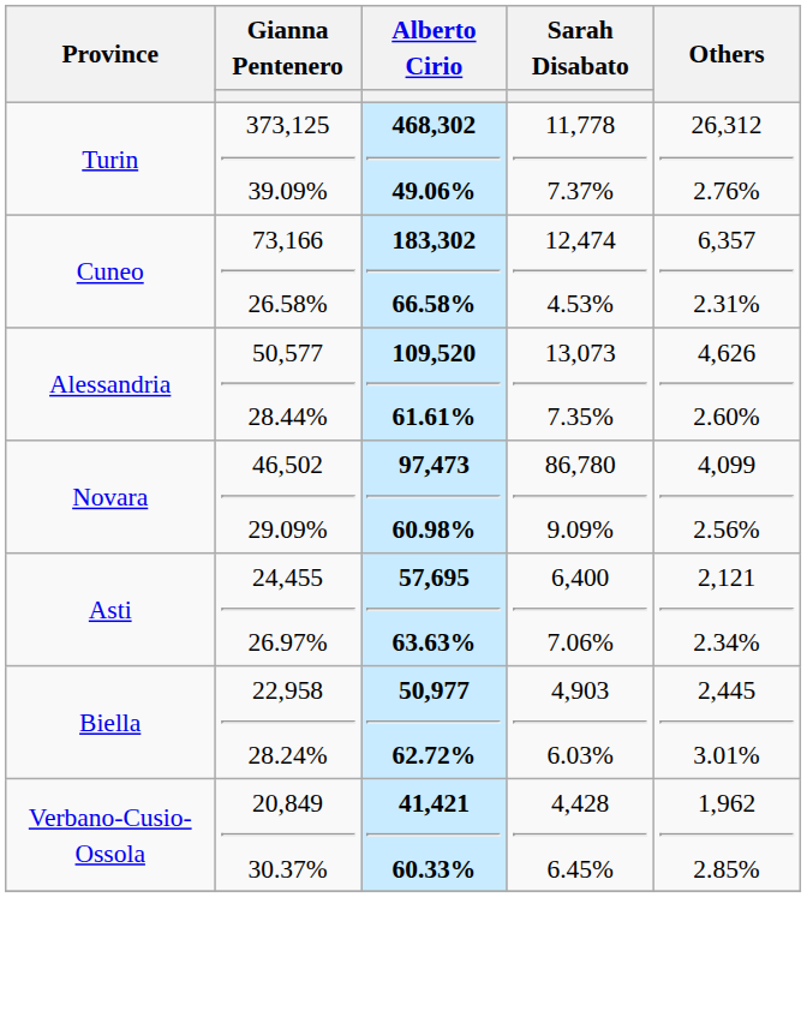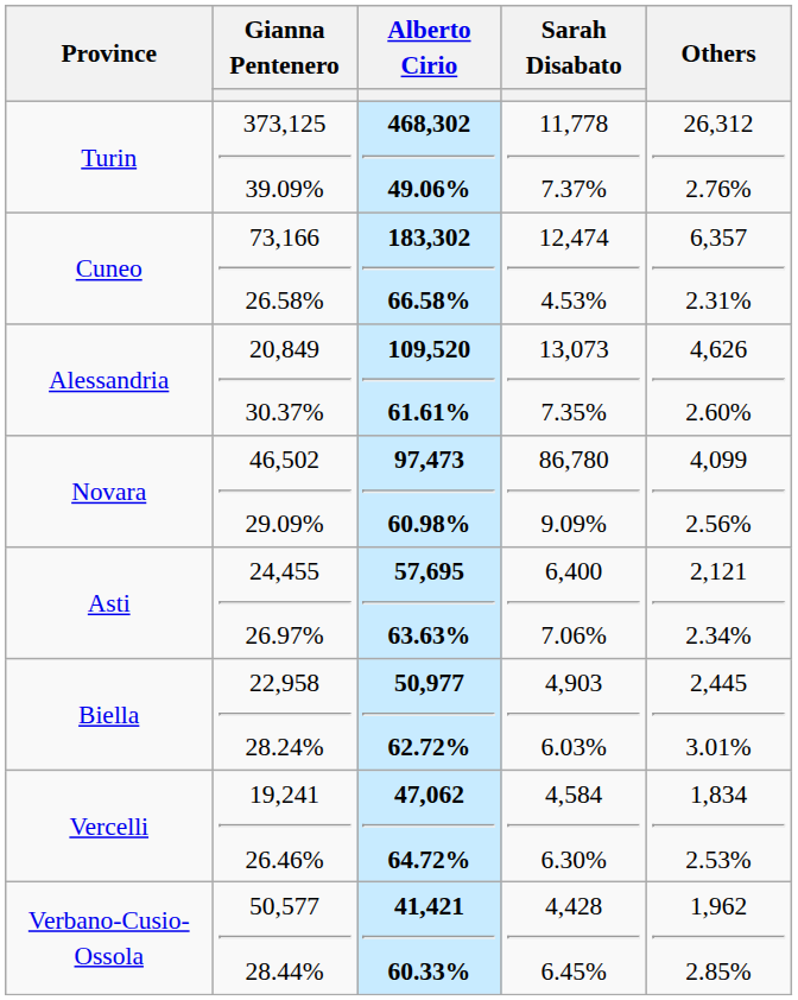Alessandria | Gianna Pentenero: 50,577 28.44% -> 20,849 30.37%
+ row: Vercelli | 19,241 26.46% | 47,062 64.72% | 4,584 6.30% | 1,834 2.53%
Verbano-Cusio-Ossola | Gianna Pentenero: 20,849 30.37% -> 50,577 28.44%
